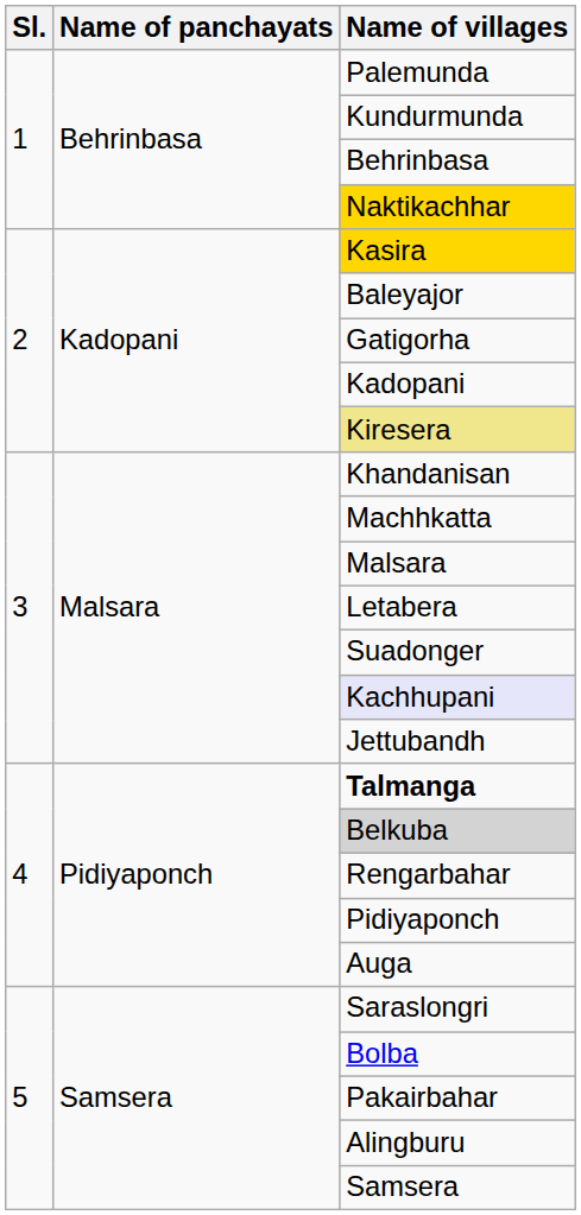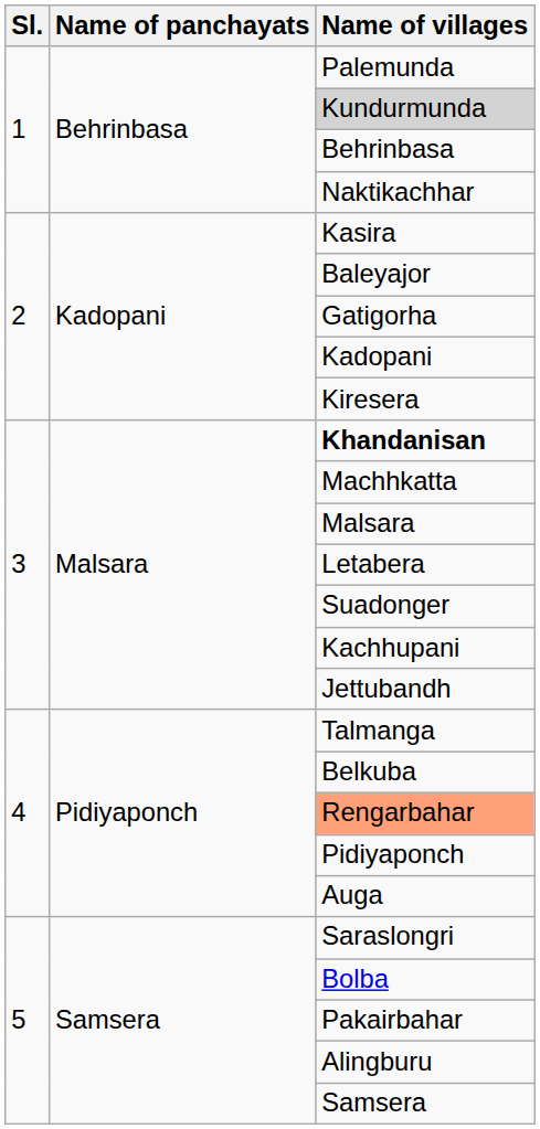Kundurmunda | Name of villages: no background -> lightgrey background
Naktikachhar | Name of villages: gold background -> no background
Kasira | Name of villages: gold background -> no background
Kiresera | Name of villages: khaki background -> no background
Khandanisan | Name of villages: normal -> bold
Kachhupani | Name of villages: lavender background -> no background
Talmanga | Name of villages: bold -> normal
Belkuba | Name of villages: lightgrey background -> no background
Rengarbahar | Name of villages: no background -> lightsalmon background
